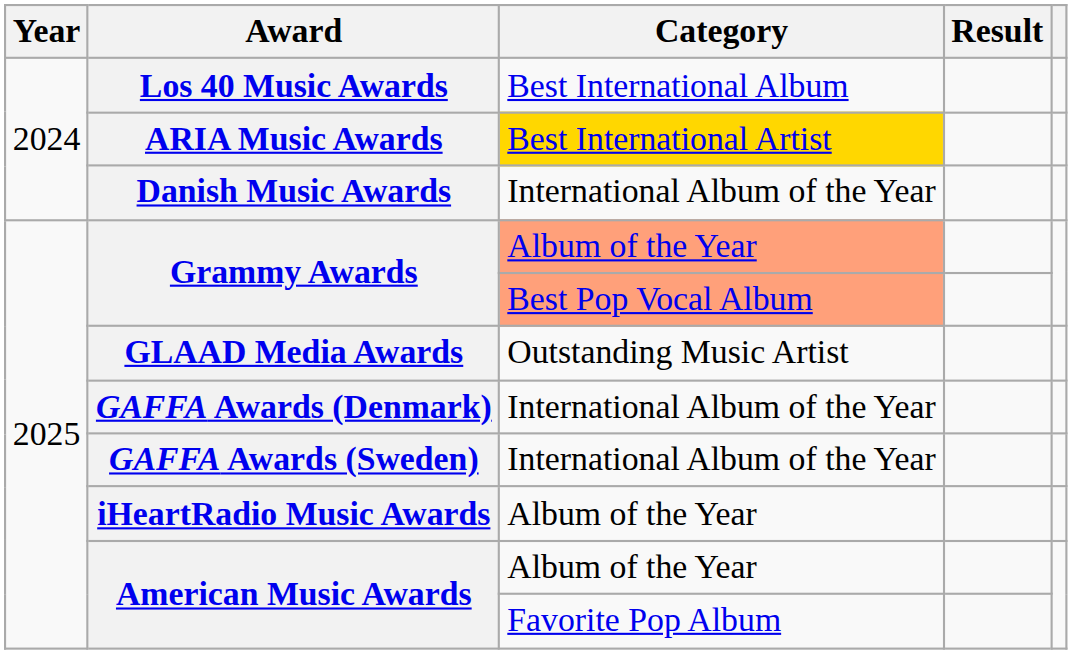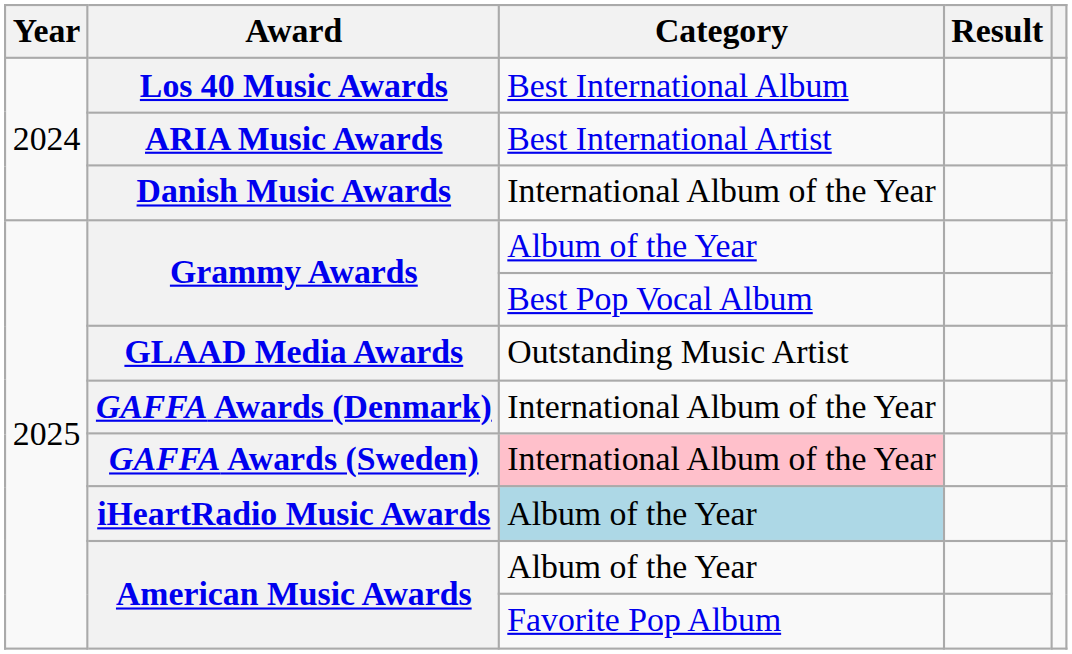ARIA Music Awards | Category: gold background -> no background
Grammy Awards / Album of the Year | Category: lightsalmon background -> no background
Grammy Awards / Best Pop Vocal Album | Category: lightsalmon background -> no background
GAFFA Awards (Sweden) | Category: no background -> pink background
iHeartRadio Music Awards | Category: no background -> lightblue background
